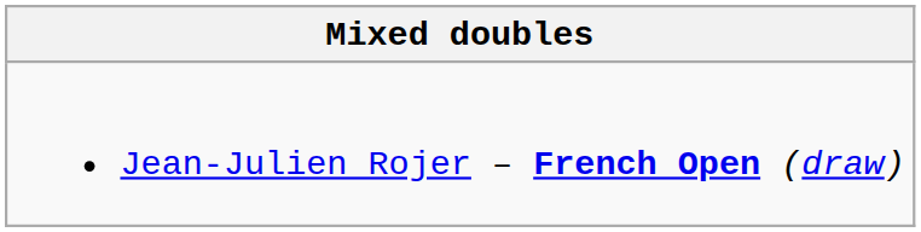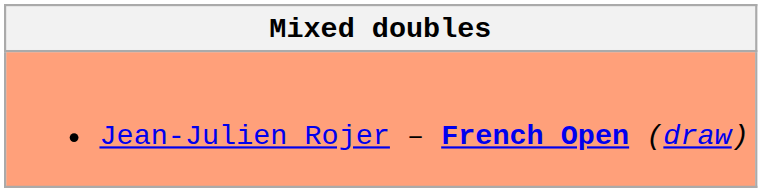row 2 | column 1: no background -> lightsalmon background
